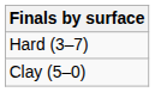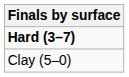row 2 | column 1: normal -> bold
